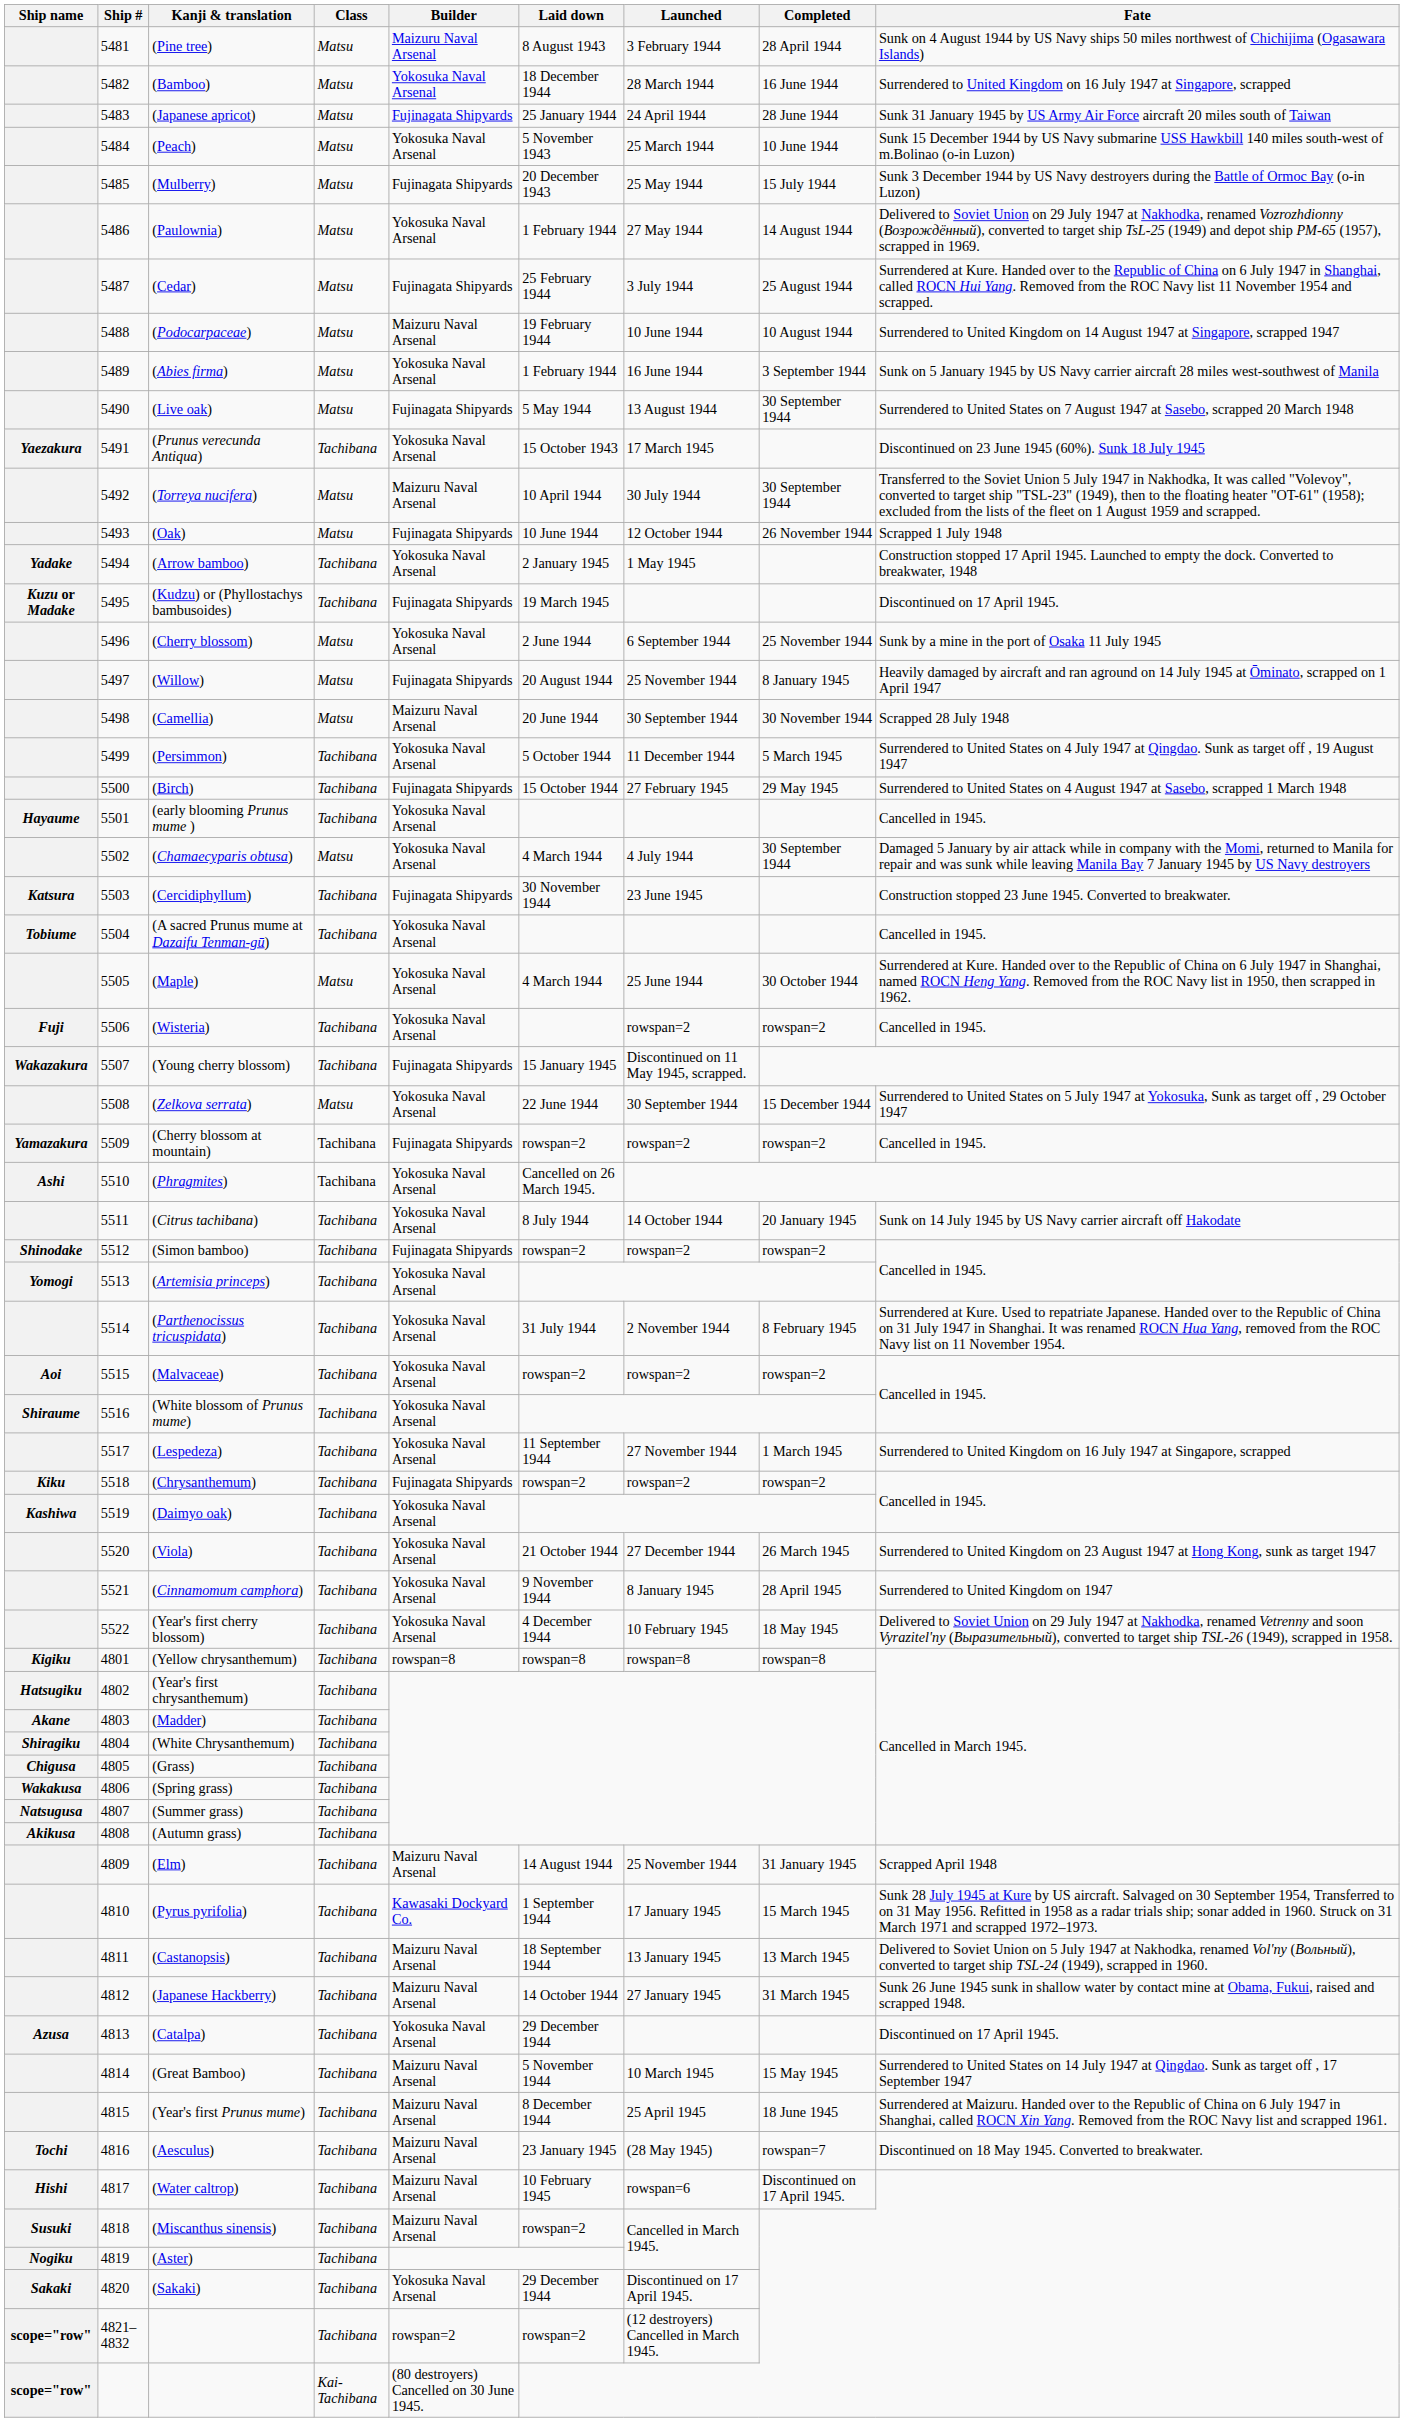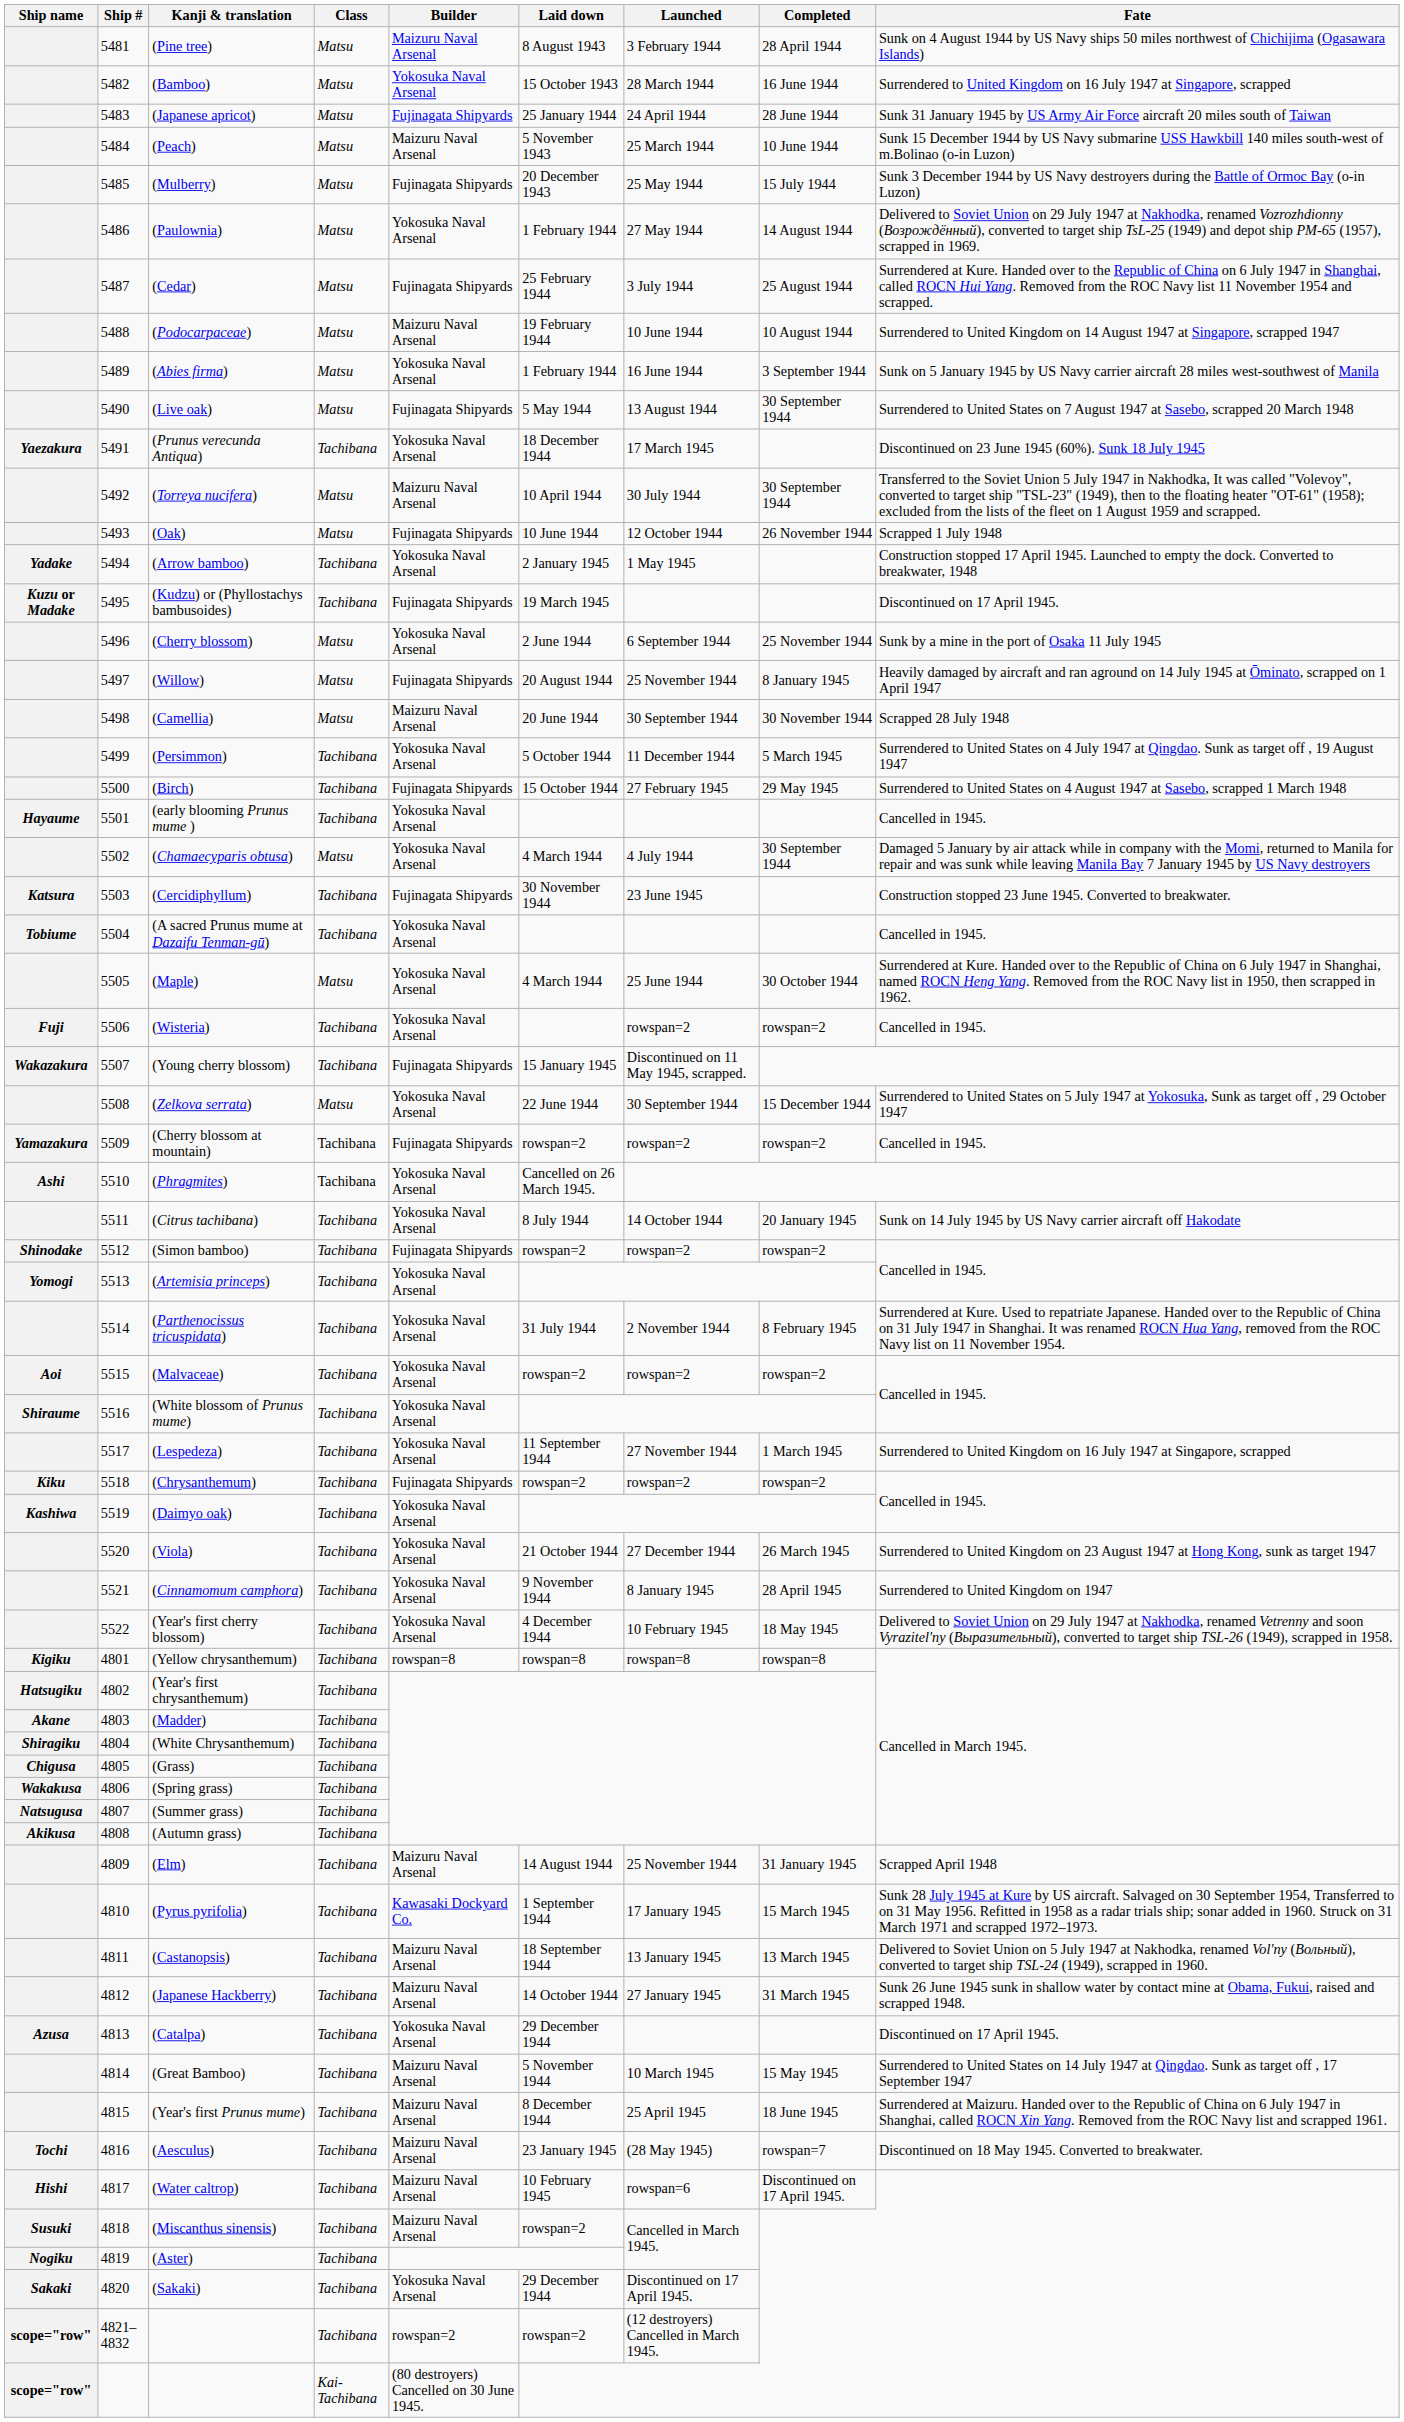(Bamboo) | Laid down: 18 December 1944 -> 15 October 1943
(Peach) | Builder: Yokosuka Naval Arsenal -> Maizuru Naval Arsenal
(Prunus verecunda Antiqua) | Laid down: 15 October 1943 -> 18 December 1944
